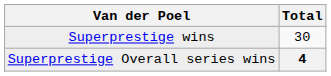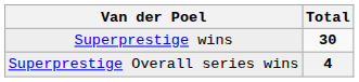Superprestige wins | Total: normal -> bold
